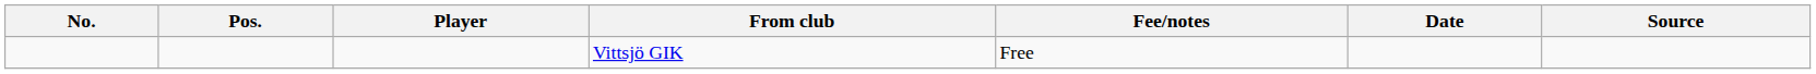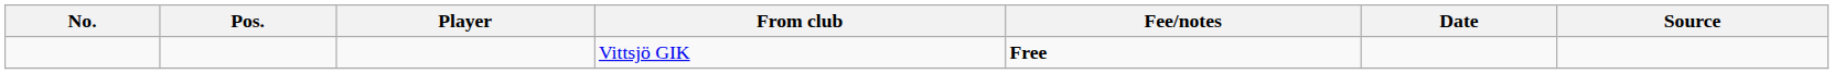Vittsjö GIK | Fee/notes: normal -> bold
